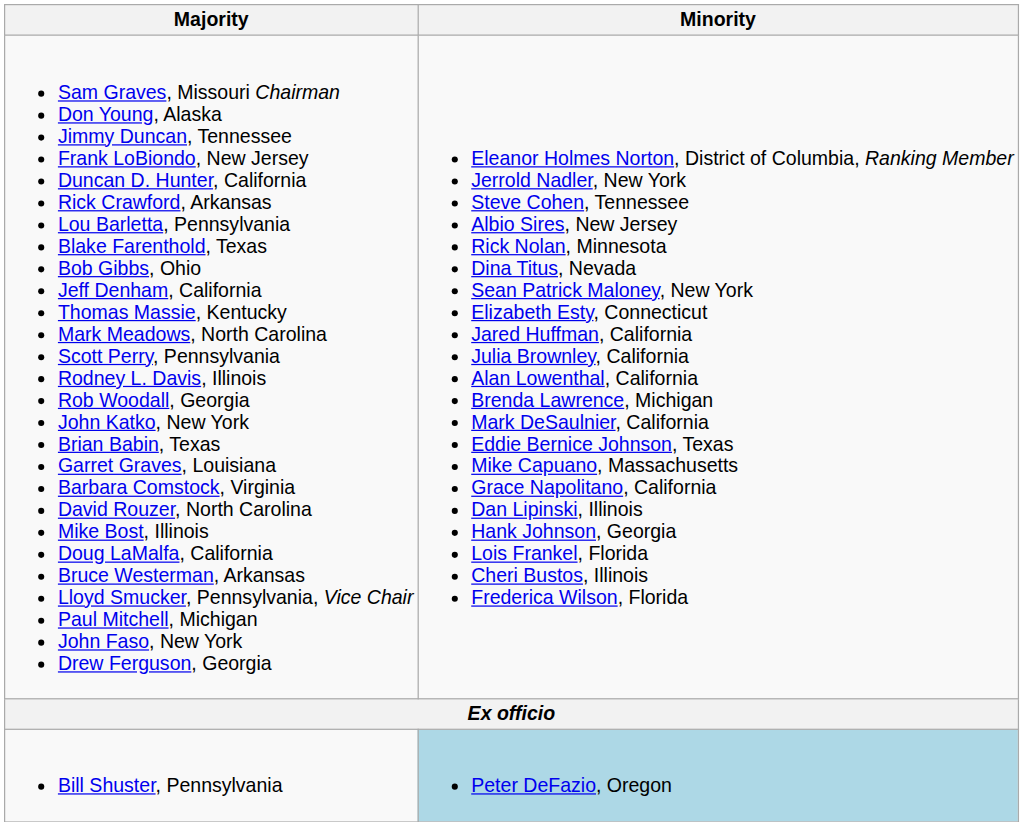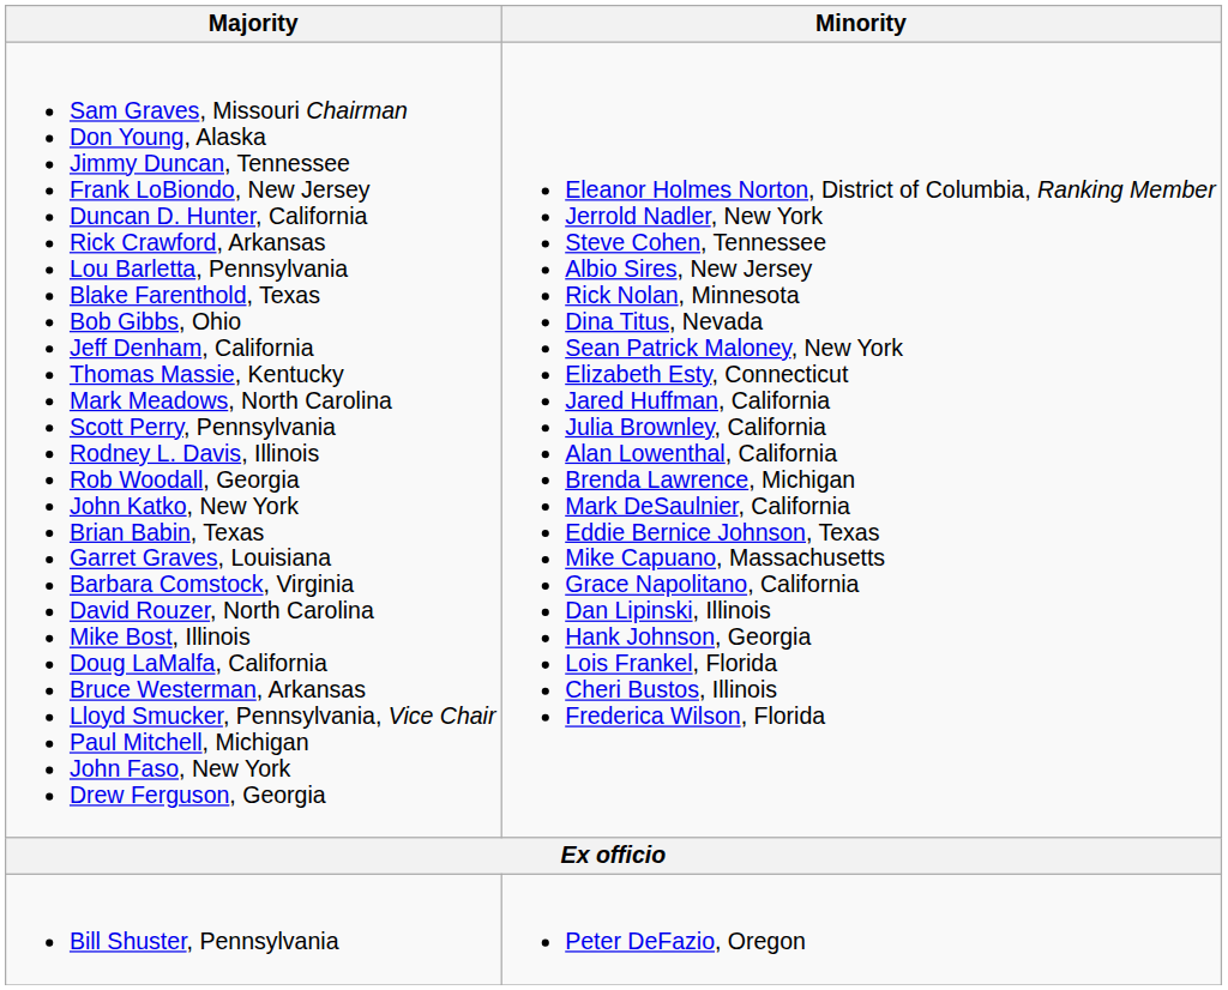Bill Shuster, Pennsylvania | Minority: lightblue background -> no background
